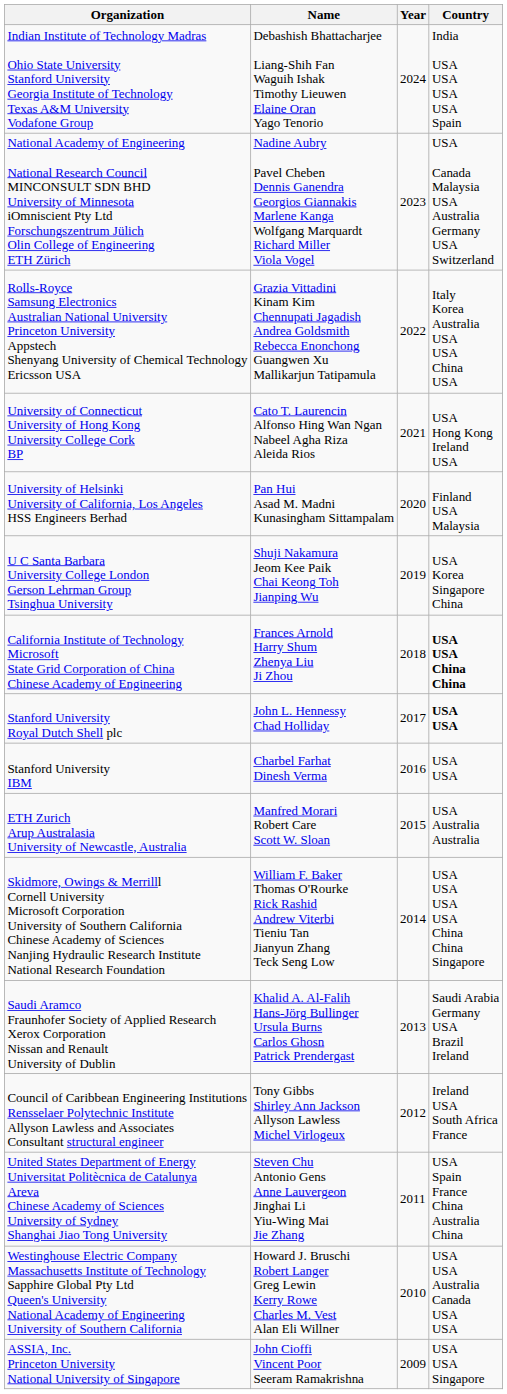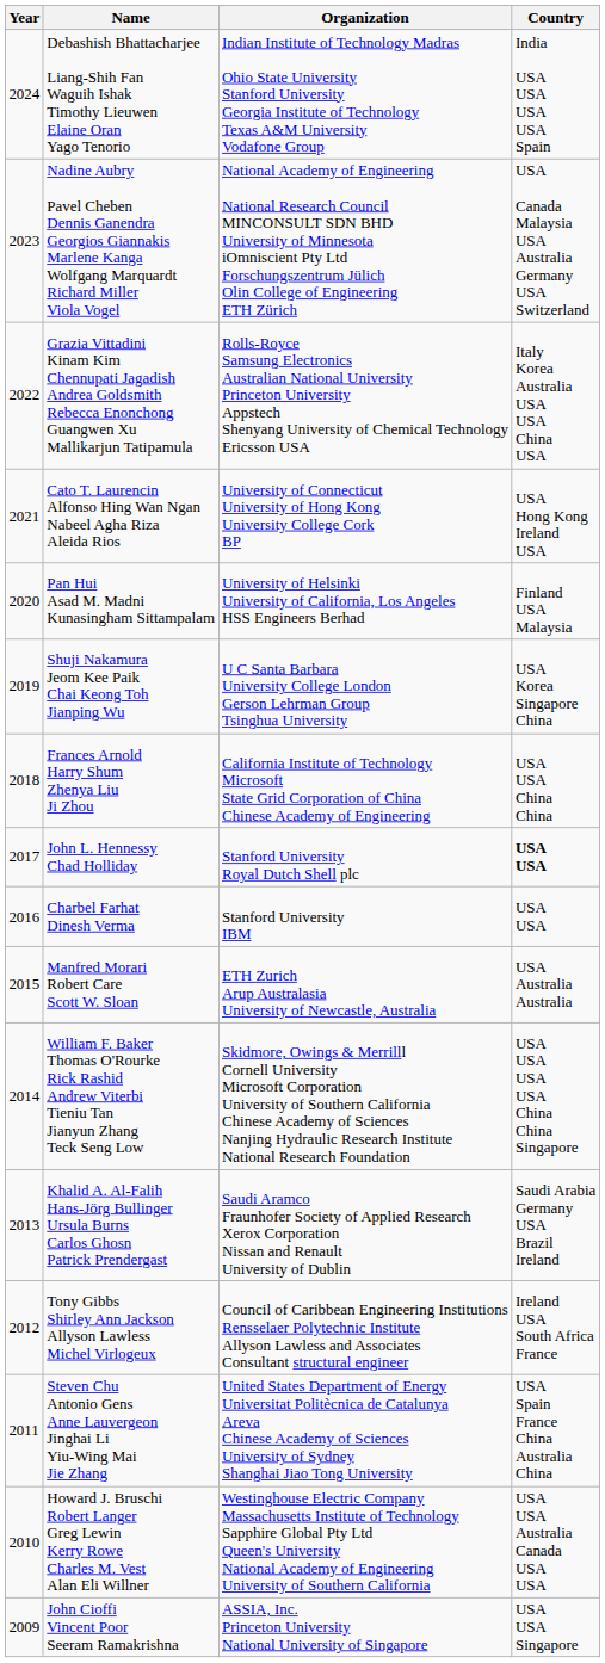columns swapped: Year <-> Organization
Frances Arnold Harry Shum Zhenya Liu Ji Zhou | Country: bold -> normal
